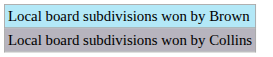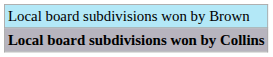row 2 | column 1: normal -> bold
